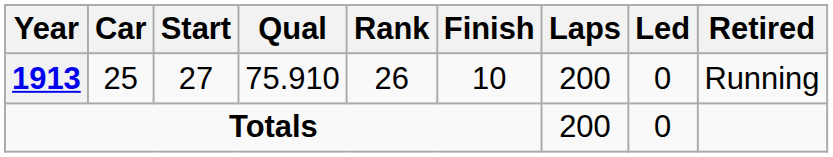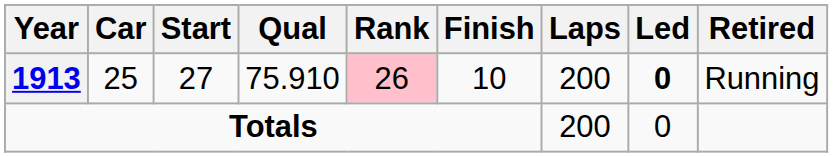1913 | Rank: no background -> pink background
1913 | Led: normal -> bold
